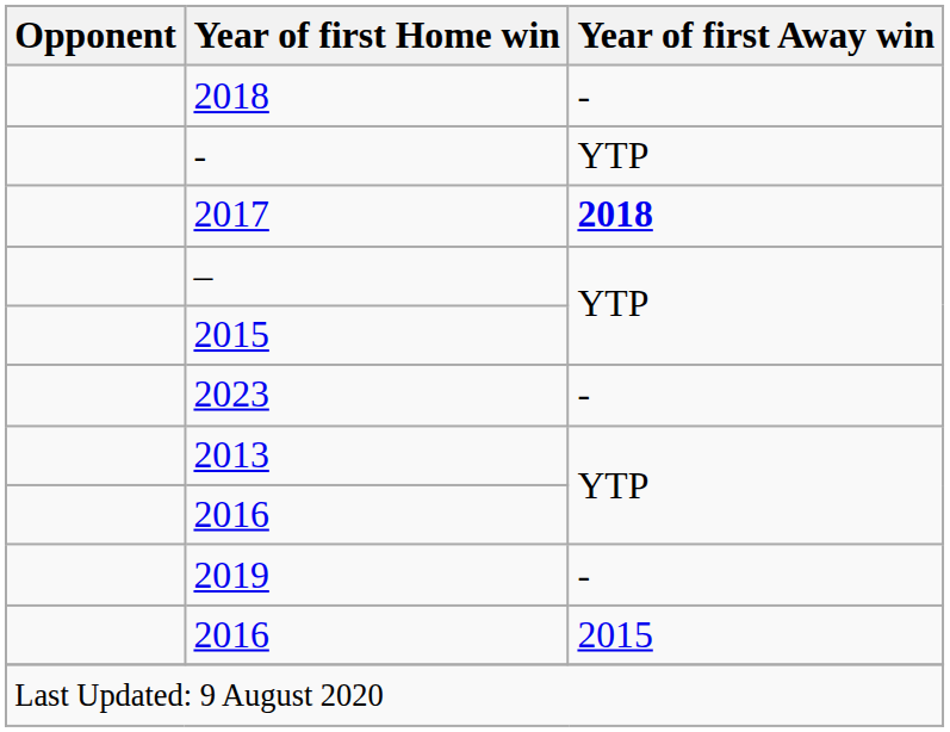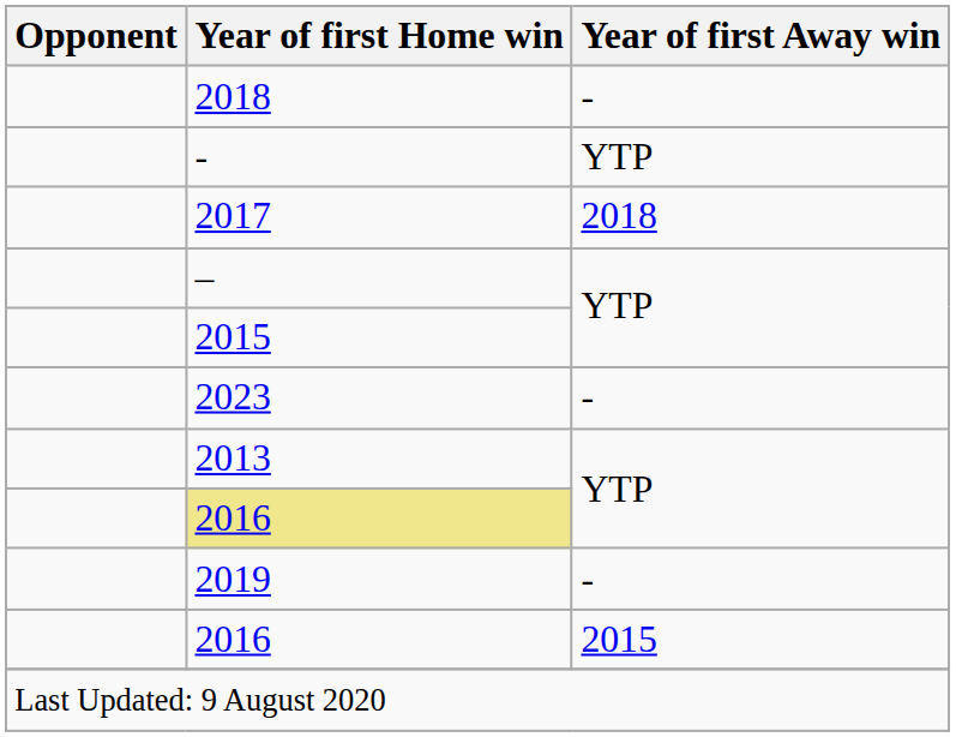2017 | Year of first Away win: bold -> normal
2016 / YTP | Year of first Home win: no background -> khaki background
